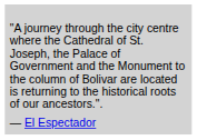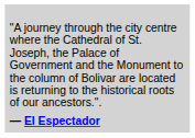row 2 | column 1: normal -> bold
